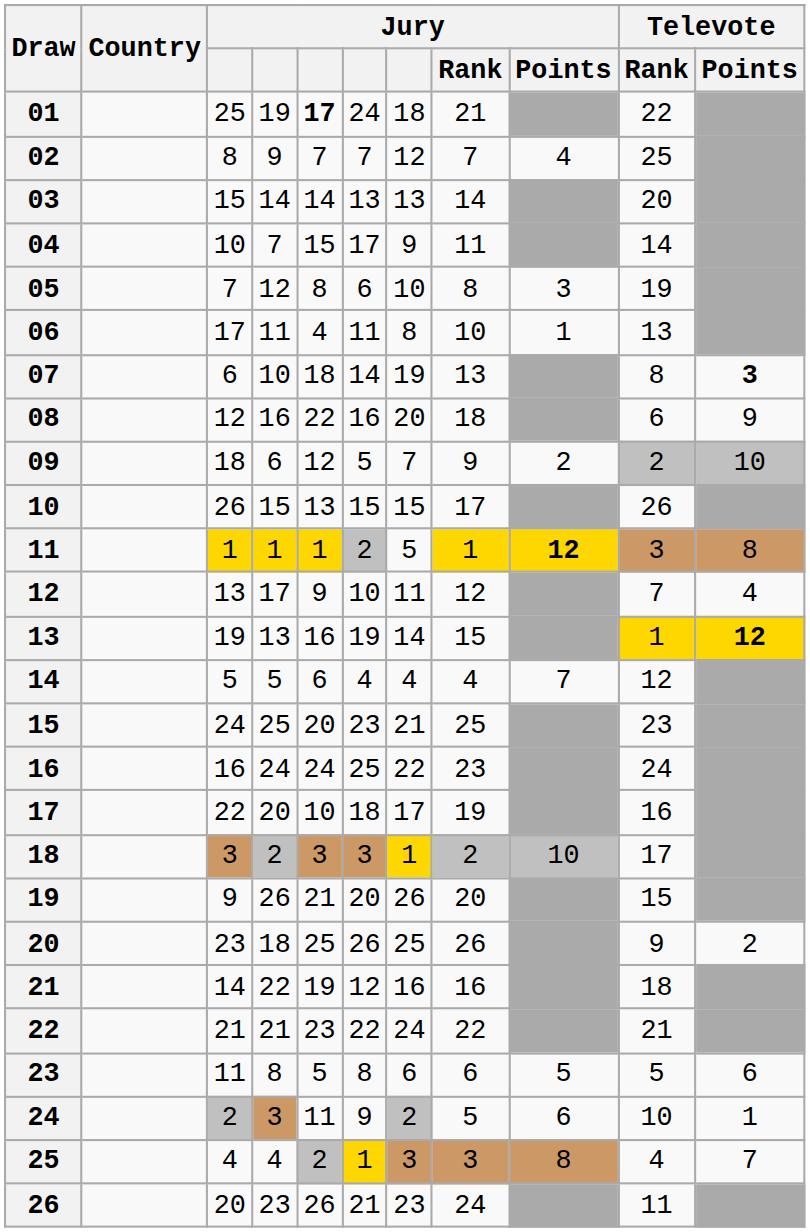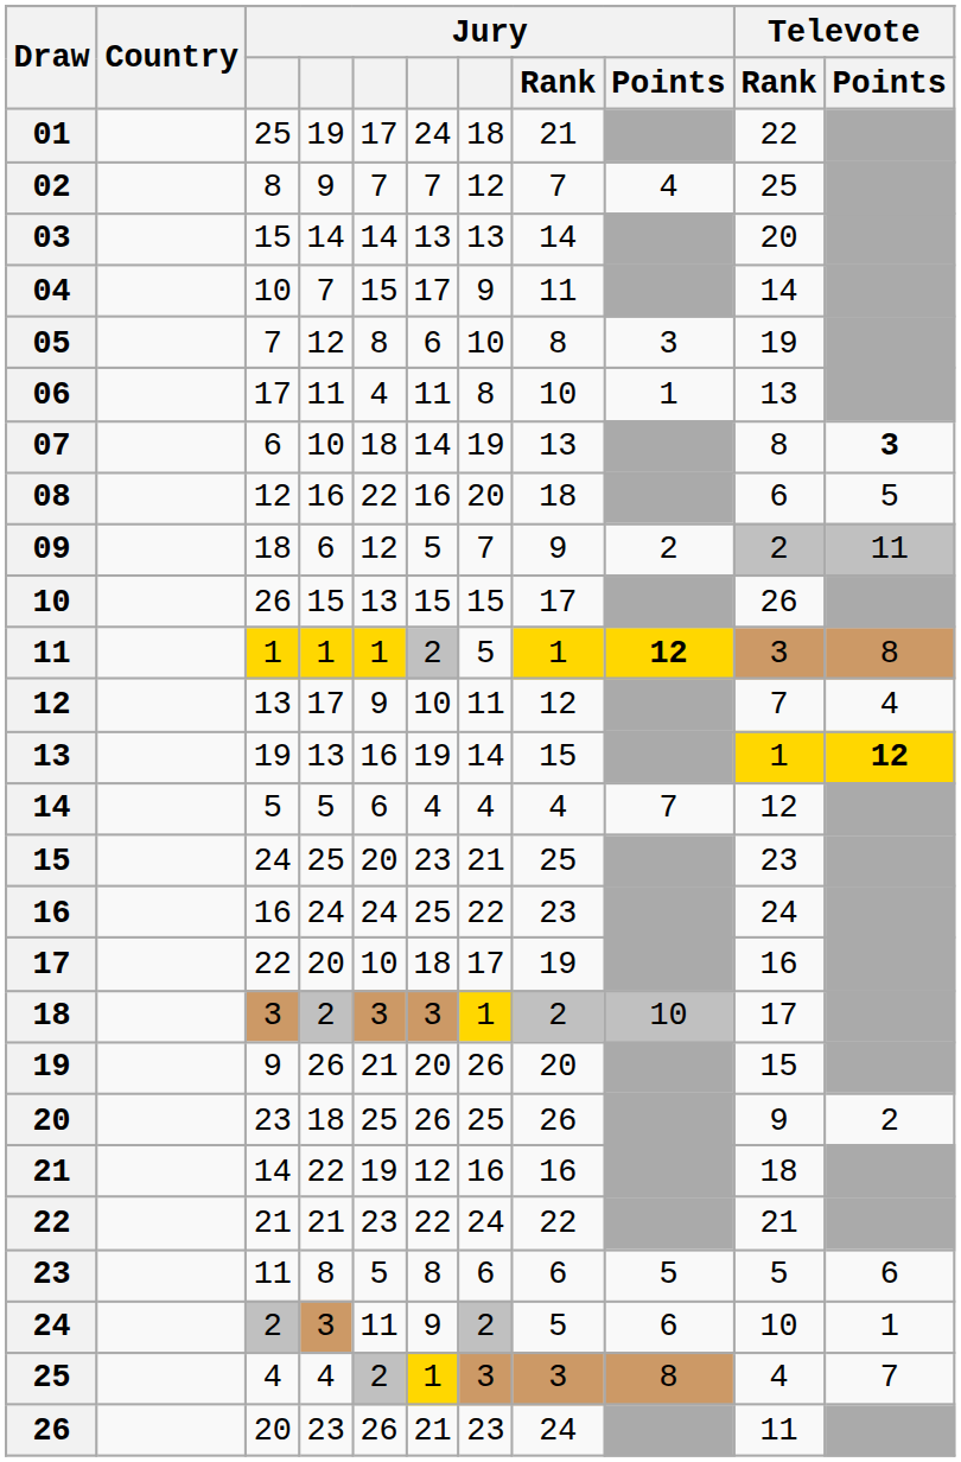01 | column 5: bold -> normal
08 | Televote / Points: 9 -> 5
09 | Televote / Points: 10 -> 11
